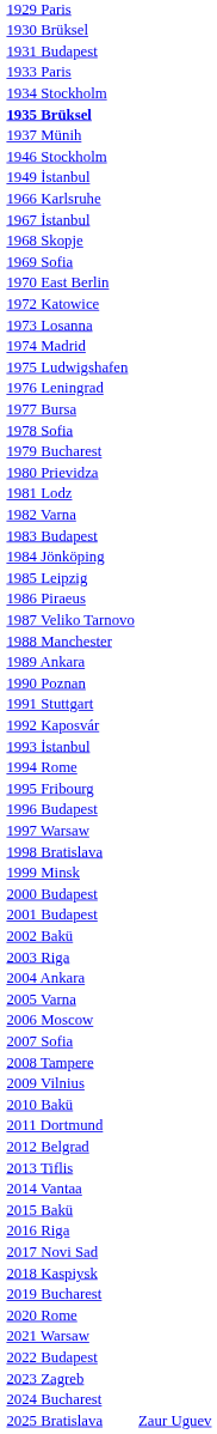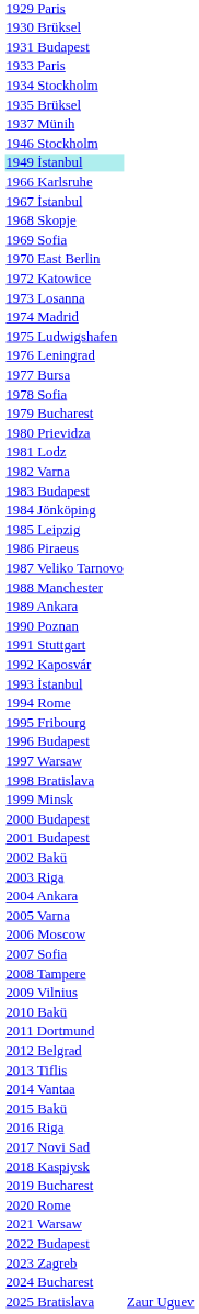1935 Brüksel | column 1: bold -> normal
1949 İstanbul | column 1: no background -> paleturquoise background
